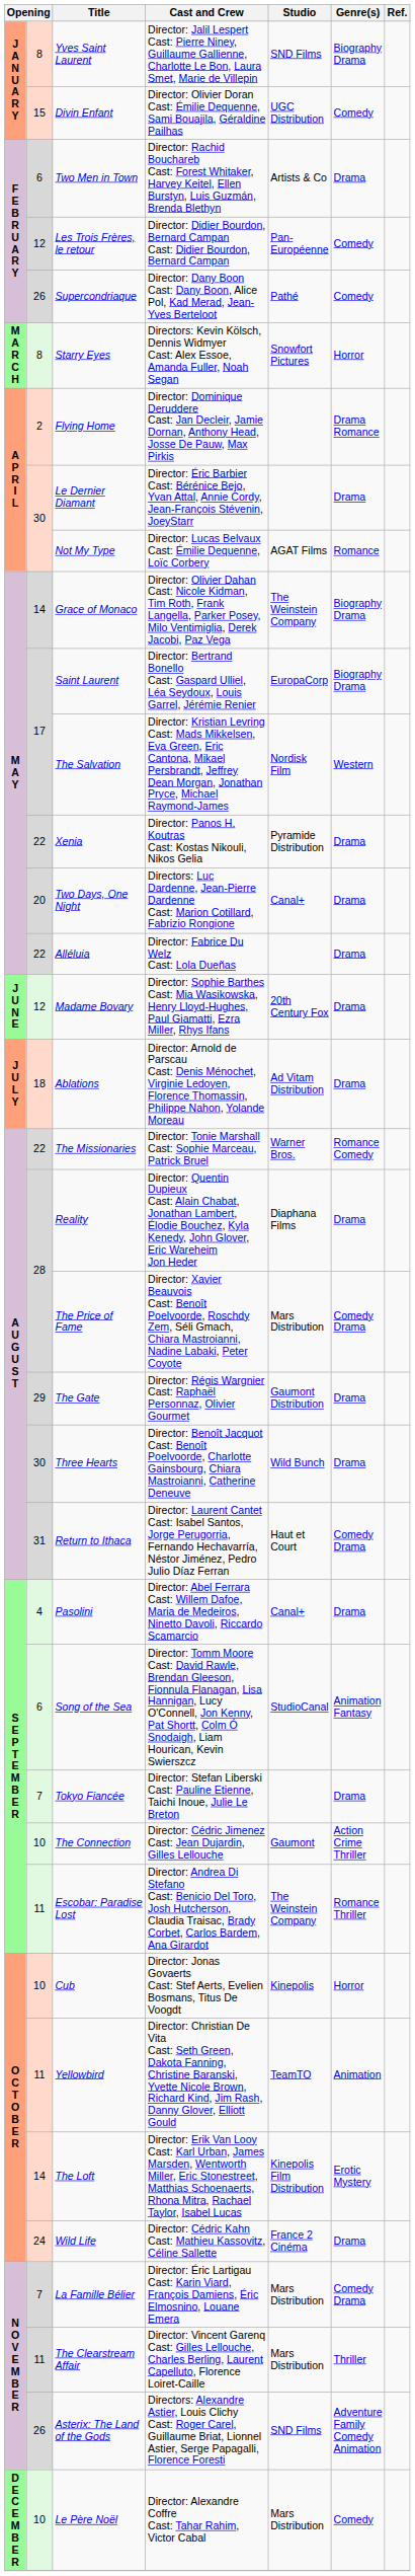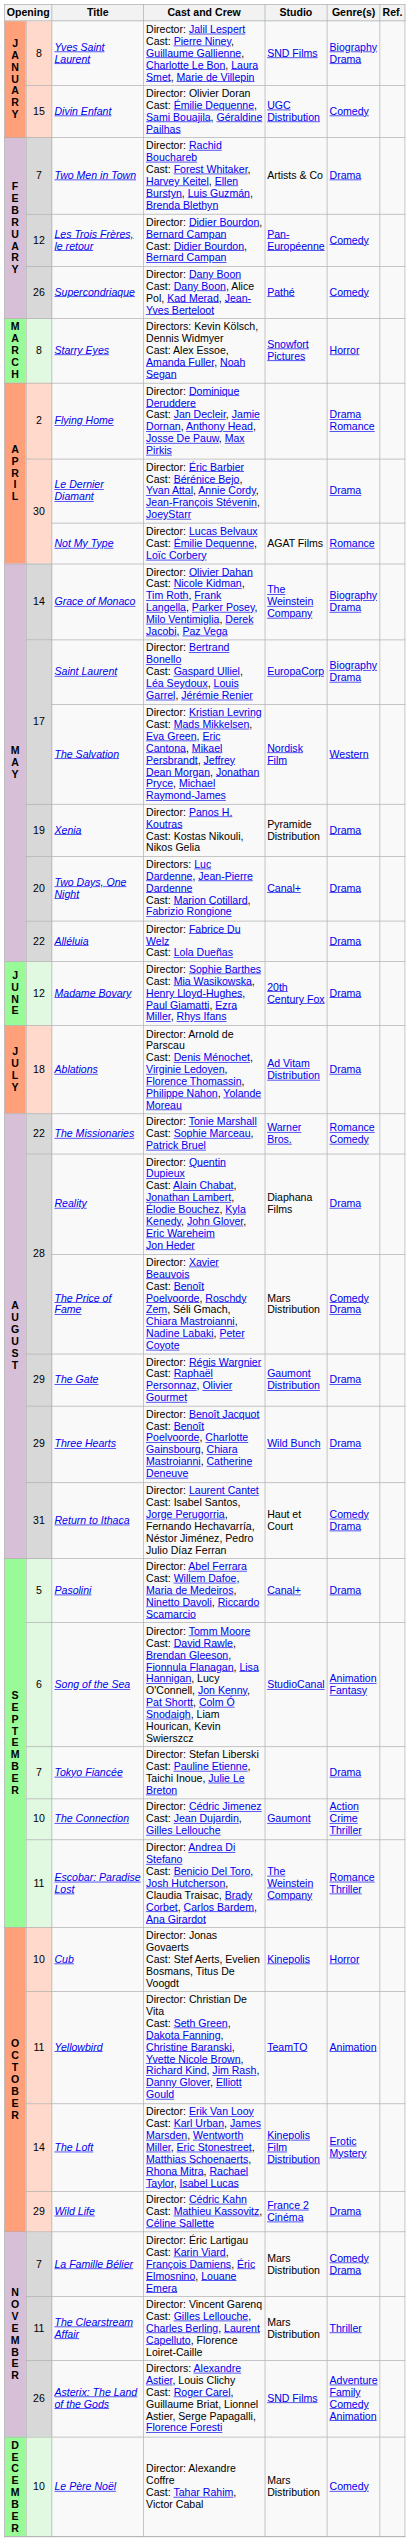Two Men in Town | column 2: 6 -> 7
Xenia | column 2: 22 -> 19
Three Hearts | column 2: 30 -> 29
Pasolini | column 2: 4 -> 5
Wild Life | column 2: 24 -> 29
